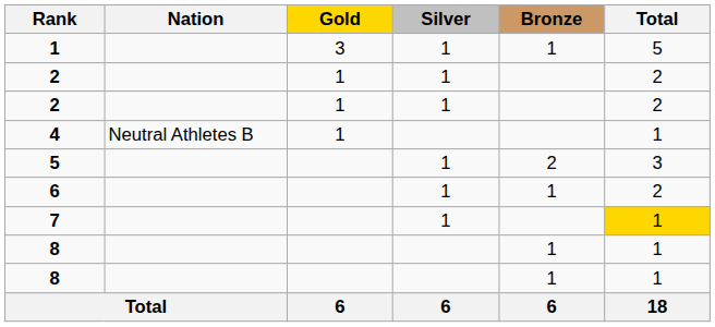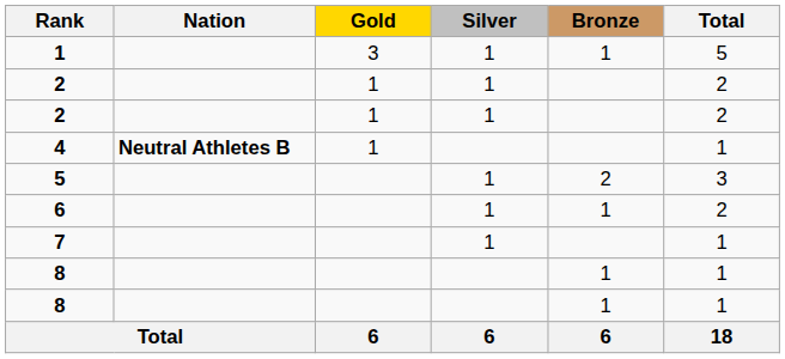4 | Nation: normal -> bold
7 | Total: gold background -> no background
